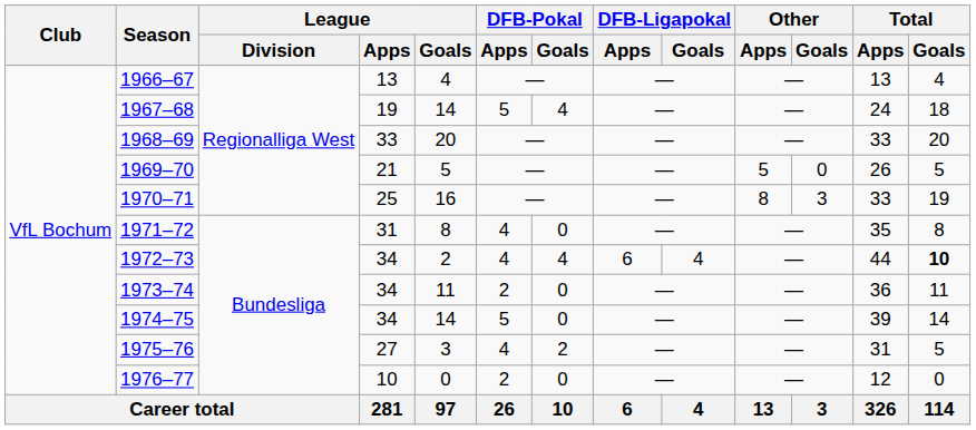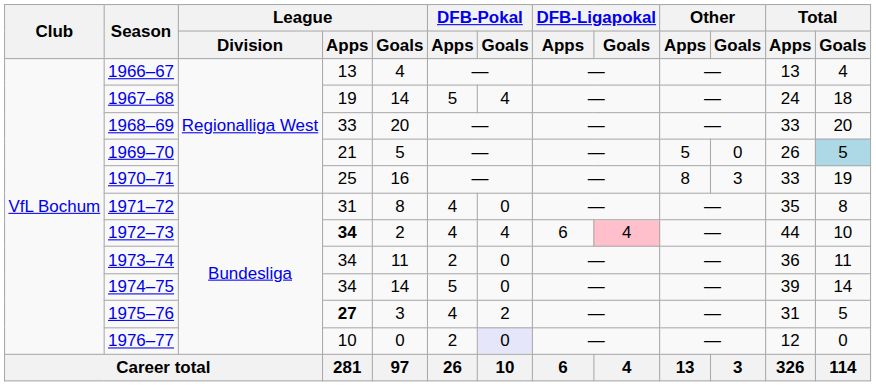1969–70 | Total / Goals: no background -> lightblue background
1972–73 | League / Apps: normal -> bold
1972–73 | DFB-Ligapokal / Goals: no background -> pink background
1972–73 | Total / Goals: bold -> normal
1975–76 | League / Apps: normal -> bold
1976–77 | DFB-Pokal / Goals: no background -> lavender background
